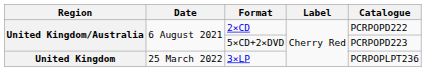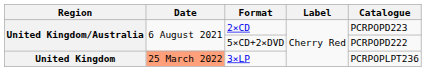2×CD | Catalogue: PCRPOPD222 -> PCRPOPD223
5×CD+2×DVD | Catalogue: PCRPOPD223 -> PCRPOPD222
3×LP | Date: no background -> lightsalmon background
